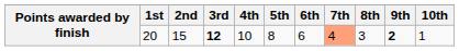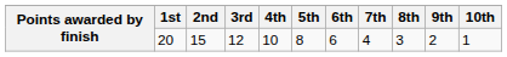row 2 | 3rd: bold -> normal
row 2 | 7th: lightsalmon background -> no background
row 2 | 9th: bold -> normal
